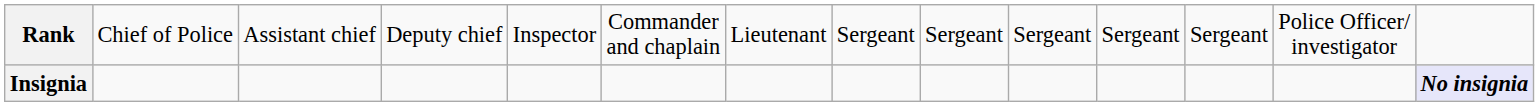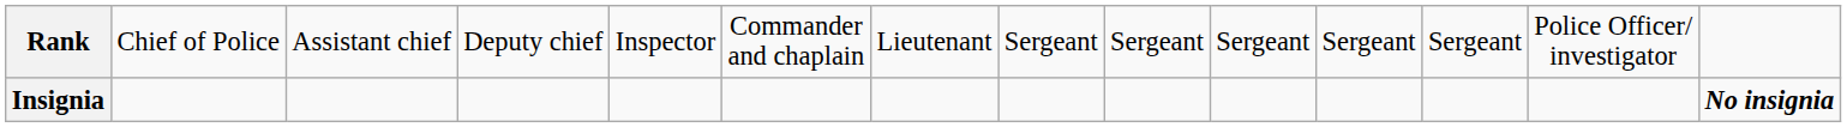Insignia | column 14: lavender background -> no background
